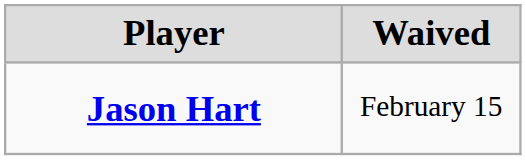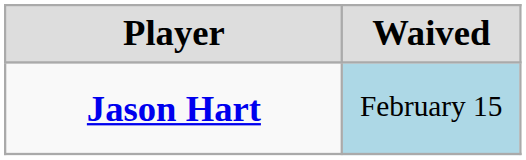Jason Hart | Waived: no background -> lightblue background
